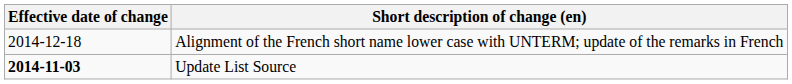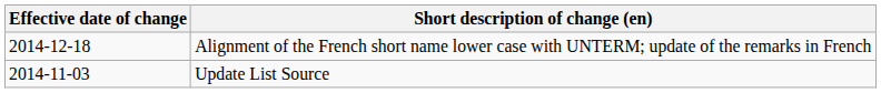Update List Source | Effective date of change: bold -> normal
